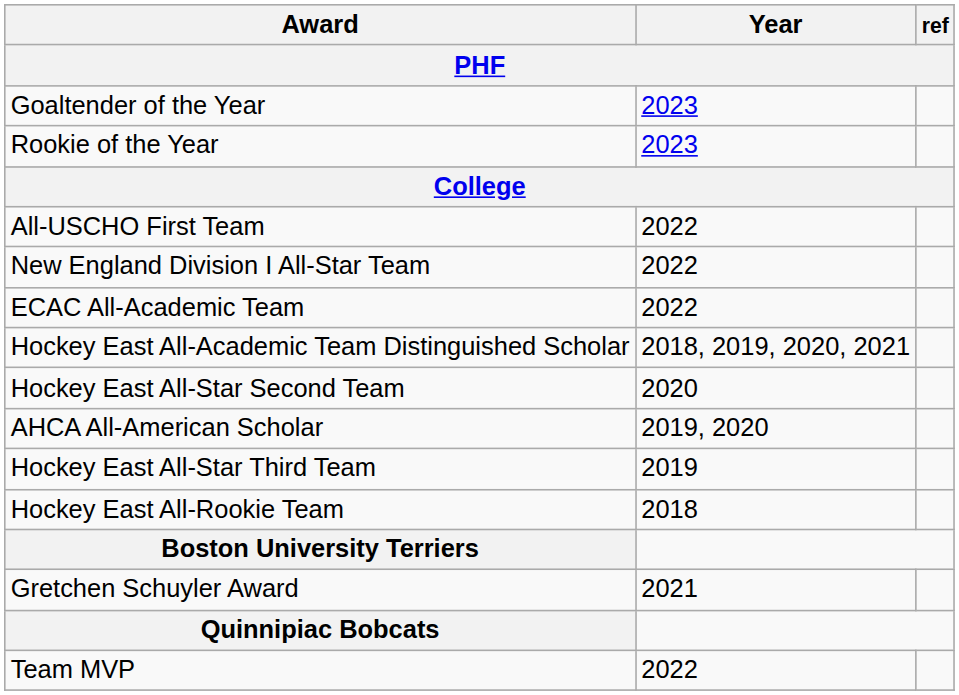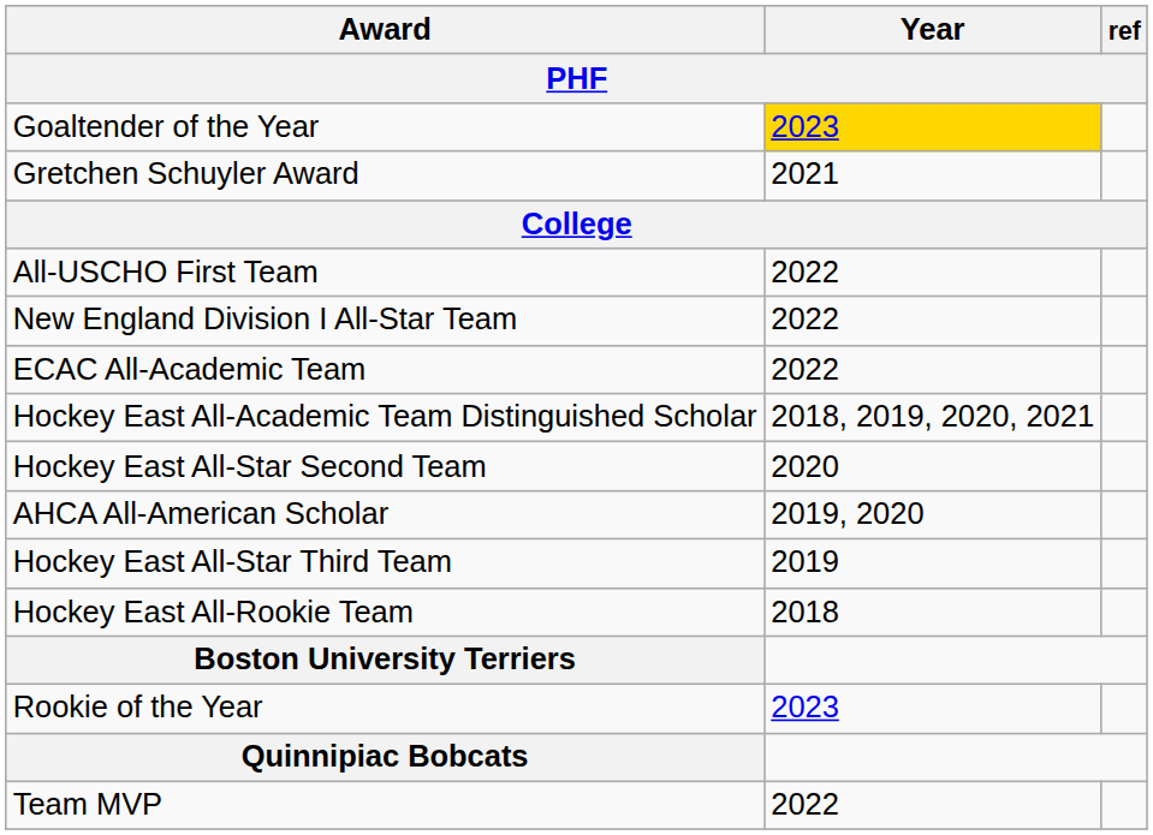Goaltender of the Year | Year: no background -> gold background
rows swapped: Rookie of the Year <-> Gretchen Schuyler Award
